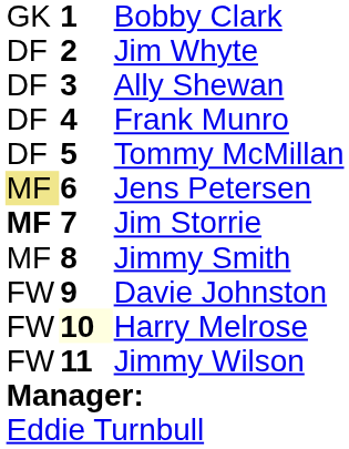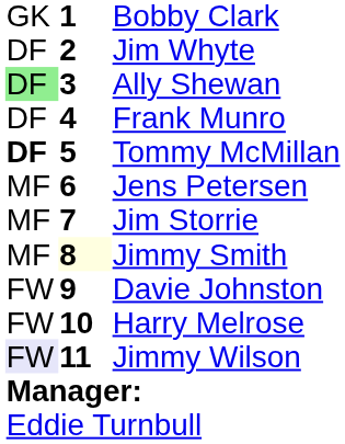Ally Shewan | column 1: no background -> lightgreen background
Tommy McMillan | column 1: normal -> bold
Jens Petersen | column 1: khaki background -> no background
Jim Storrie | column 1: bold -> normal
Jimmy Smith | column 2: no background -> lightyellow background
Harry Melrose | column 2: lightyellow background -> no background
Jimmy Wilson | column 1: no background -> lavender background
